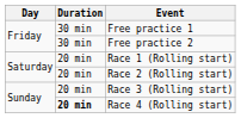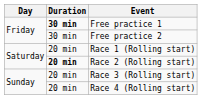Free practice 1 | Duration: normal -> bold
Race 2 (Rolling start) | Duration: normal -> bold
Race 4 (Rolling start) | Duration: bold -> normal
